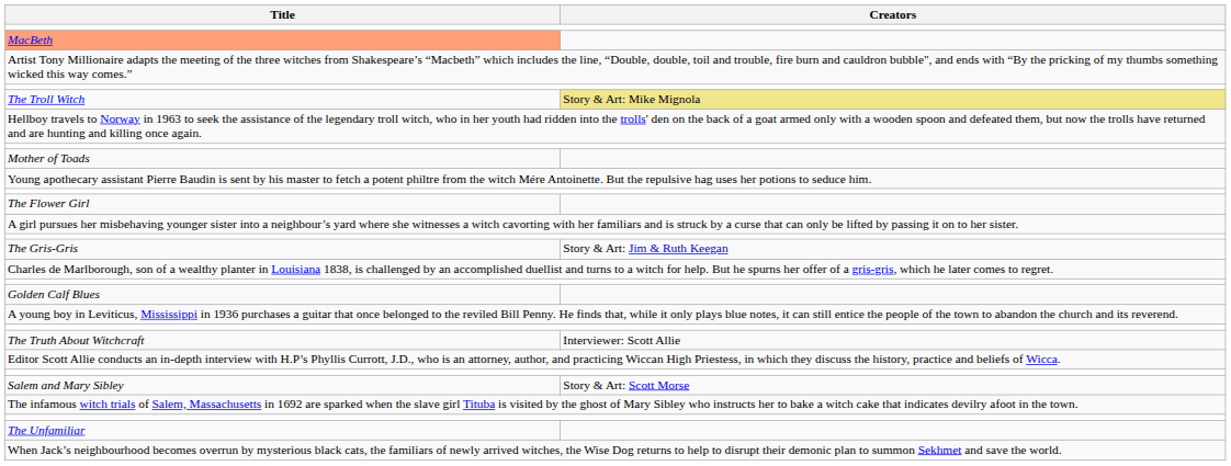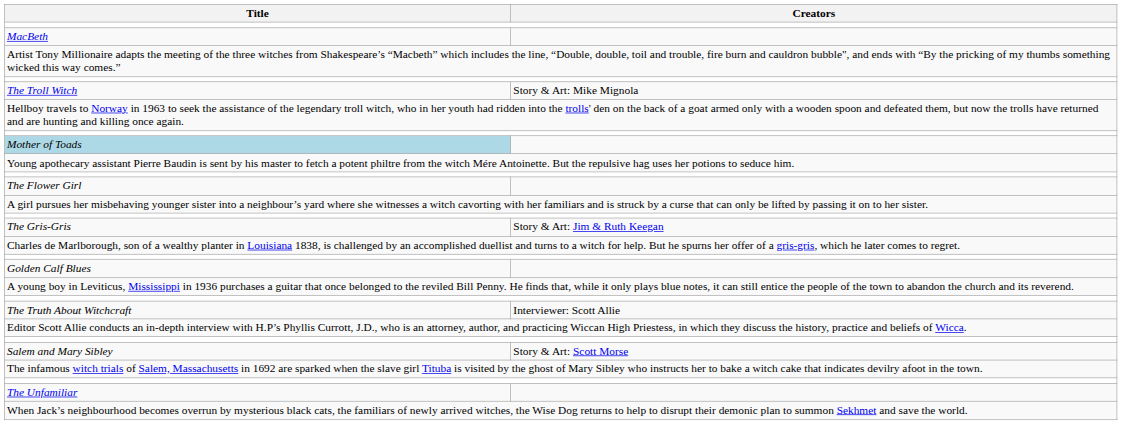MacBeth | Title: lightsalmon background -> no background
The Troll Witch | Creators: khaki background -> no background
Mother of Toads | Title: no background -> lightblue background
